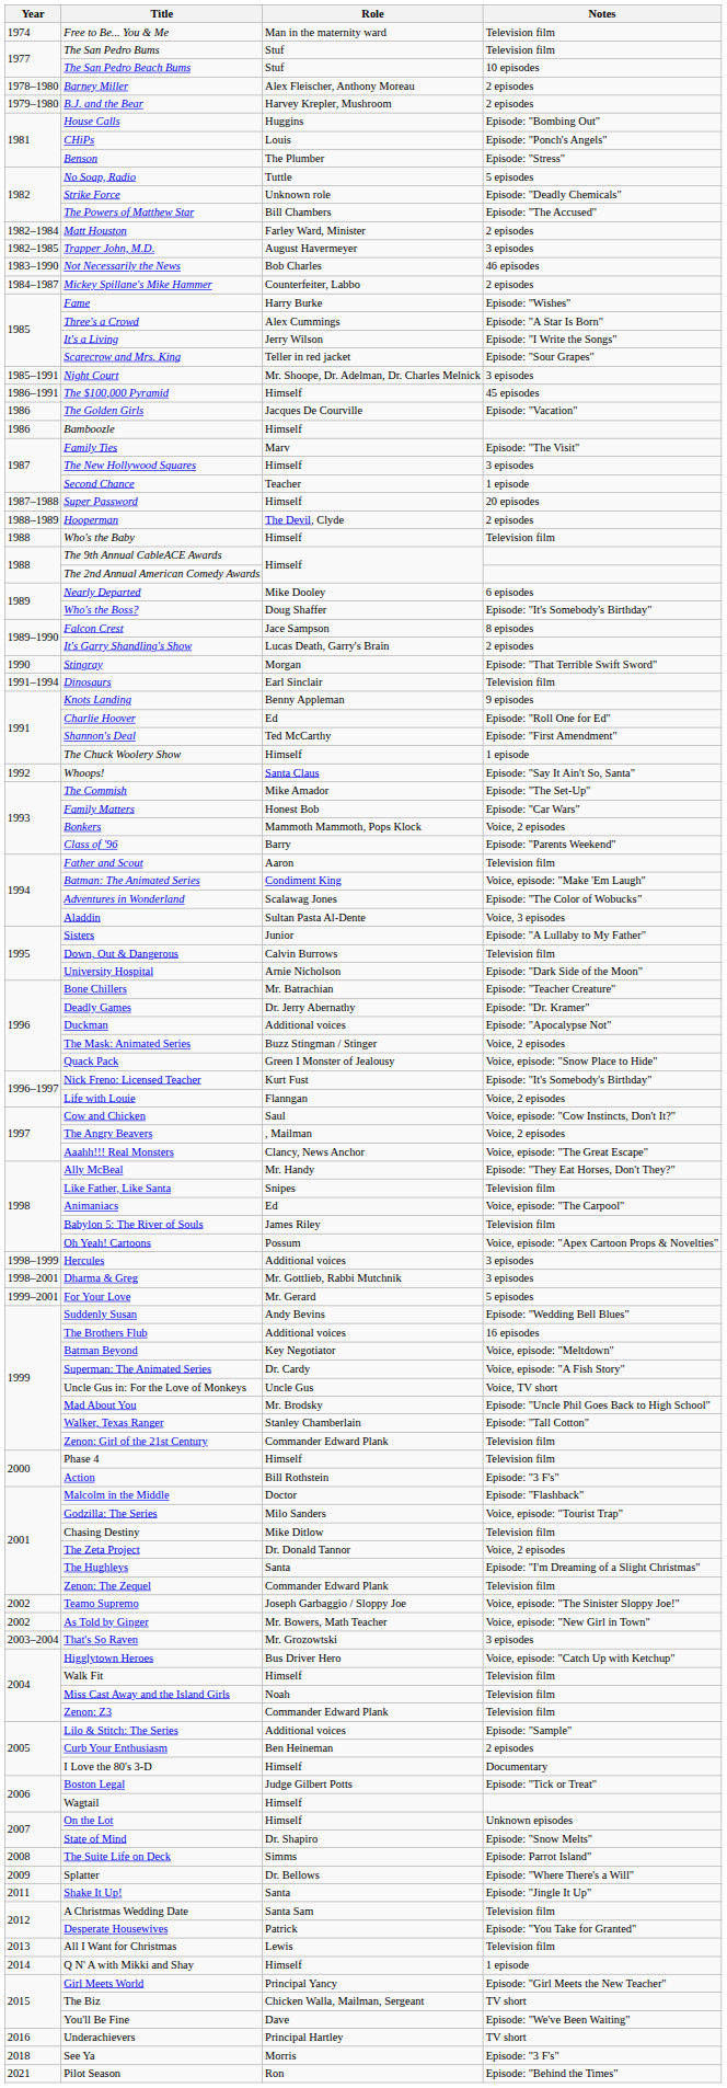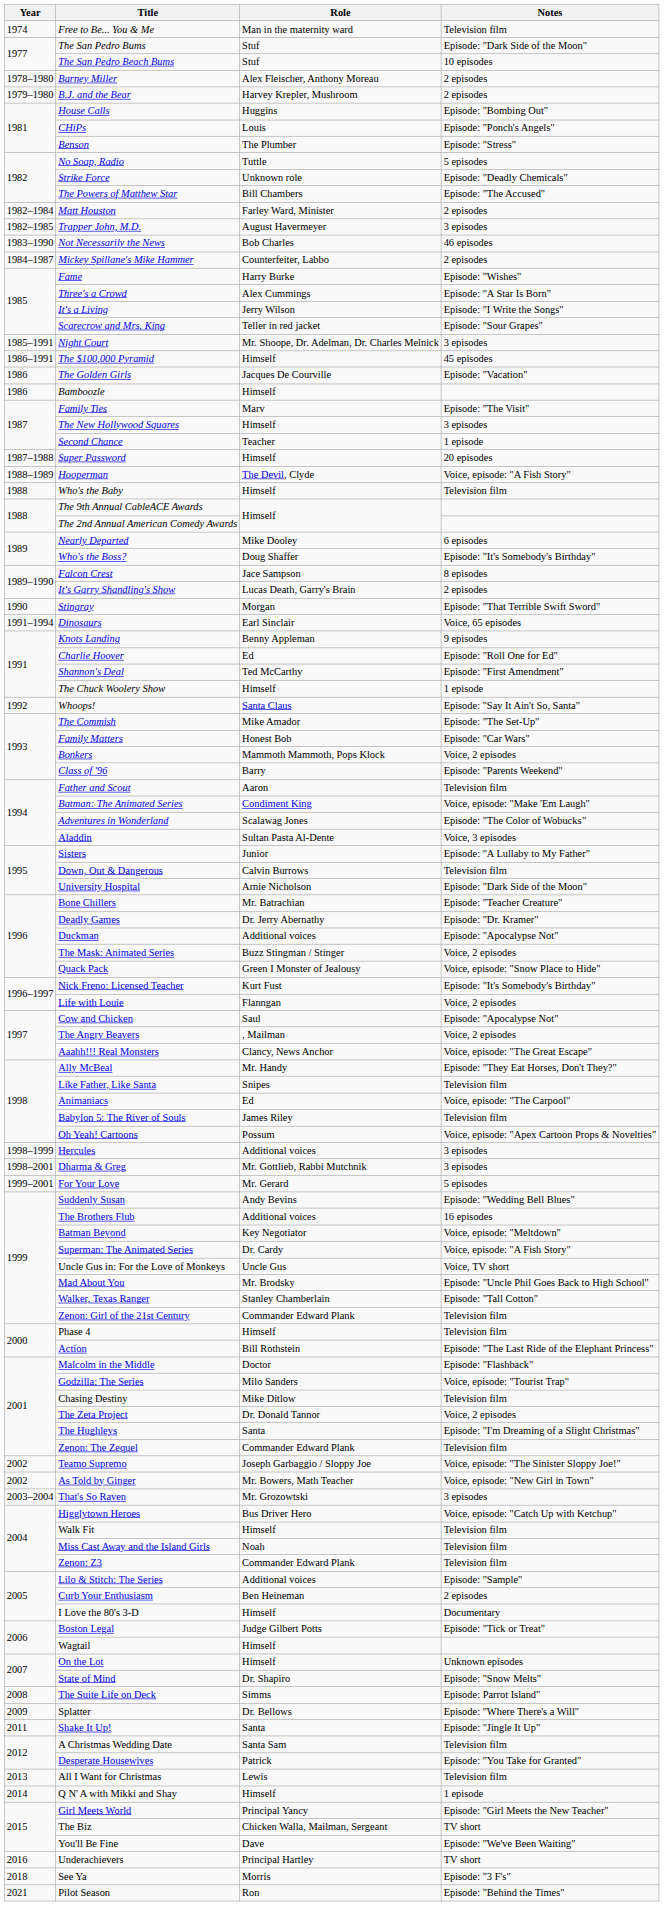The San Pedro Bums | Notes: Television film -> Episode: "Dark Side of the Moon"
Hooperman | Notes: 2 episodes -> Voice, episode: "A Fish Story"
Dinosaurs | Notes: Television film -> Voice, 65 episodes
Cow and Chicken | Notes: Voice, episode: "Cow Instincts, Don't It?" -> Episode: "Apocalypse Not"
Action | Notes: Episode: "3 F's" -> Episode: "The Last Ride of the Elephant Princess"
